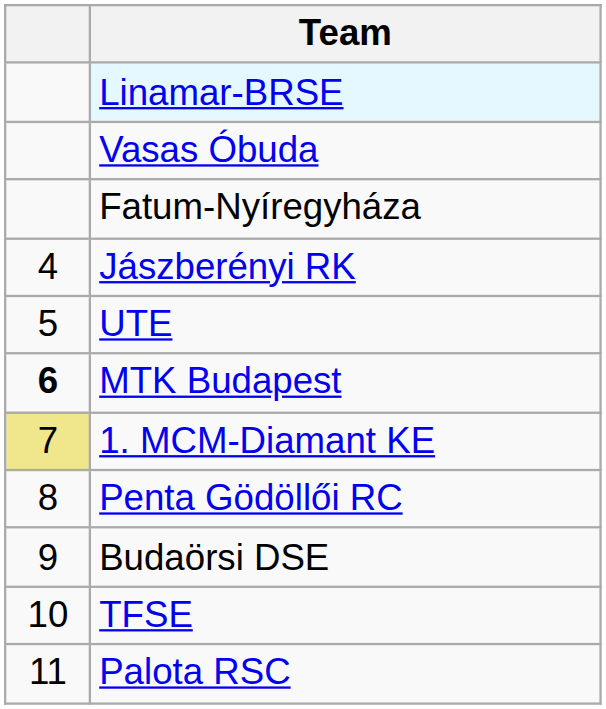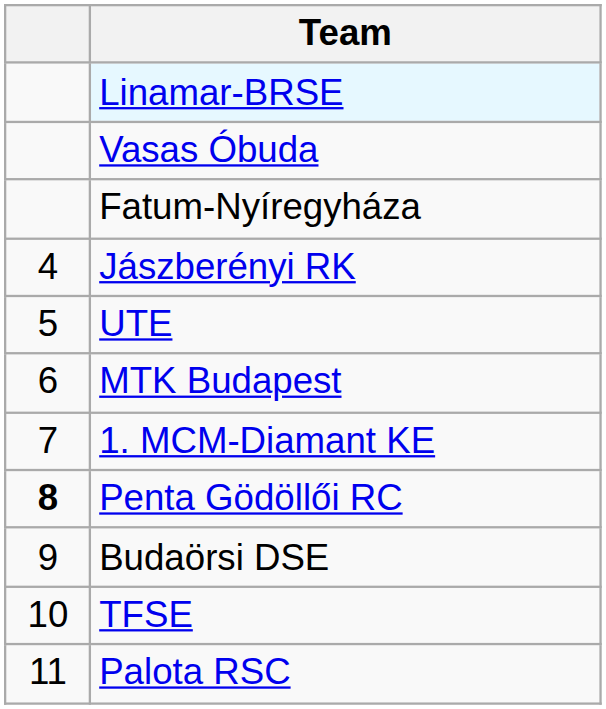MTK Budapest | column 1: bold -> normal
1. MCM-Diamant KE | column 1: khaki background -> no background
Penta Gödöllői RC | column 1: normal -> bold
